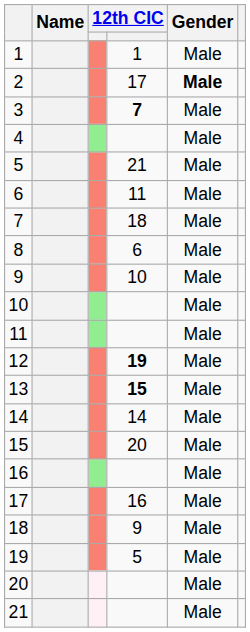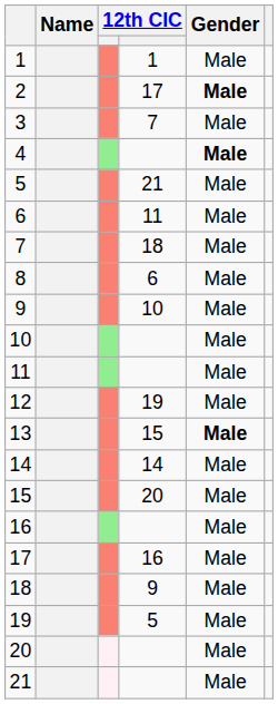3 | column 4: bold -> normal
4 | Gender: normal -> bold
12 | column 4: bold -> normal
13 | column 4: bold -> normal
13 | Gender: normal -> bold
